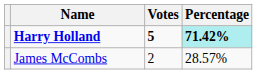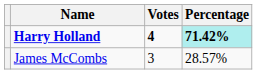Harry Holland | Votes: 5 -> 4
James McCombs | Votes: 2 -> 3
